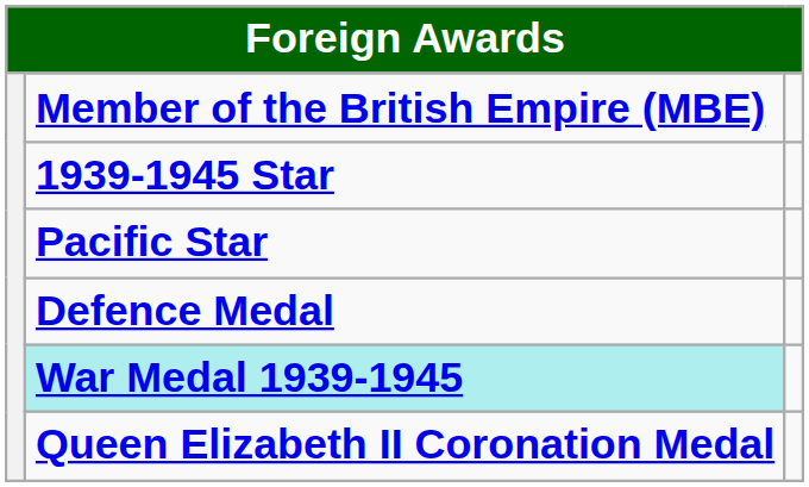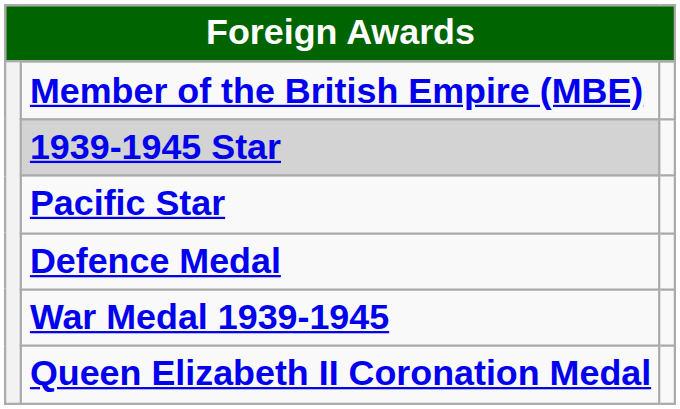1939-1945 Star | Member of the British Empire (MBE): no background -> lightgrey background
War Medal 1939-1945 | Member of the British Empire (MBE): paleturquoise background -> no background
